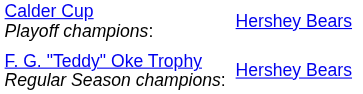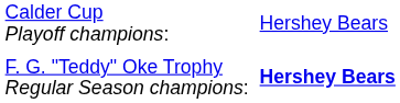F. G. "Teddy" Oke Trophy Regular Season champions: | column 2: normal -> bold
